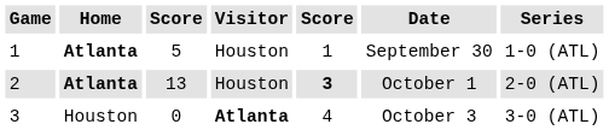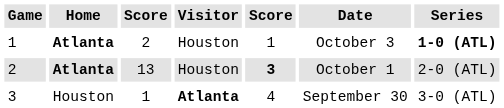row 2 | column 3: 5 -> 2
row 2 | Date: September 30 -> October 3
row 2 | Series: normal -> bold
row 4 | column 3: 0 -> 1
row 4 | Date: October 3 -> September 30
